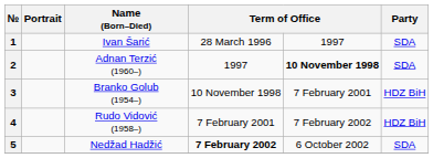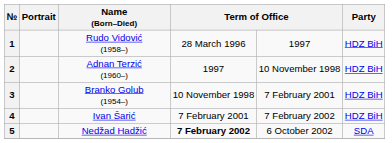1 | Name (Born–Died): Ivan Šarić -> Rudo Vidović (1958–)
1 | Party: SDA -> HDZ BiH
2 | column 5: bold -> normal
2 | Party: SDA -> HDZ BiH
4 | Name (Born–Died): Rudo Vidović (1958–) -> Ivan Šarić
